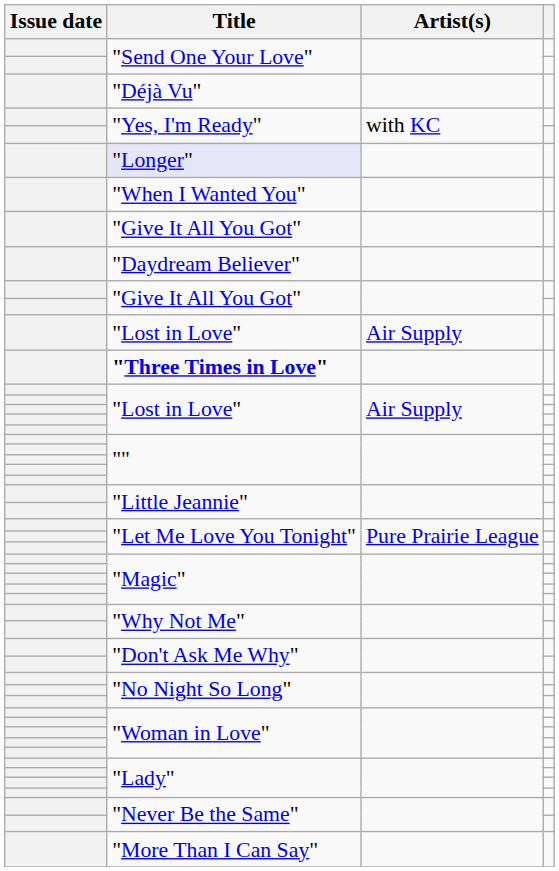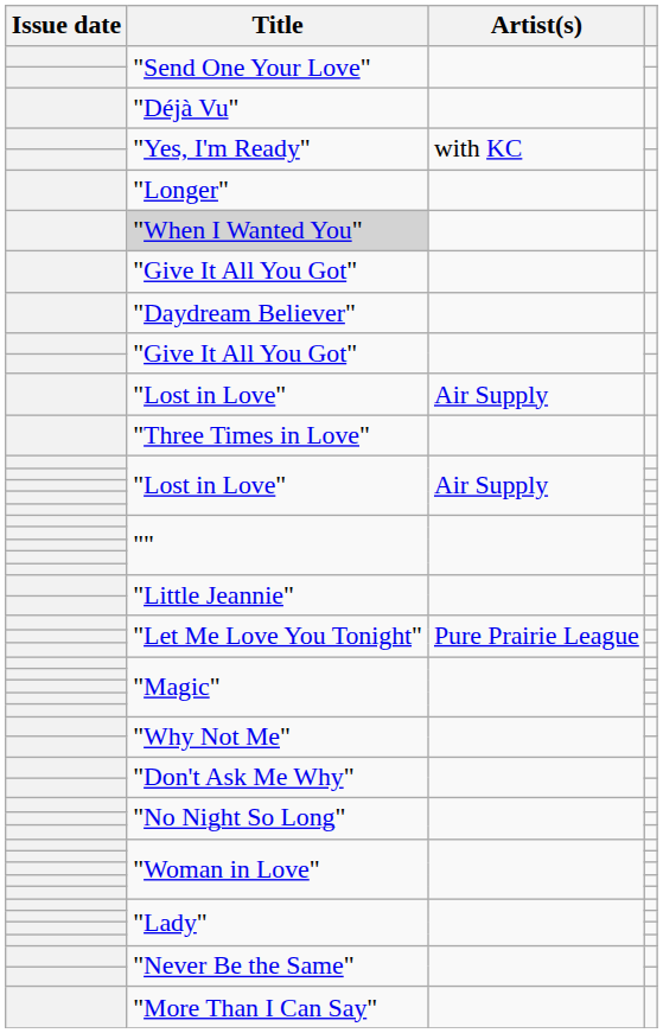"Longer" | Title: lavender background -> no background
"When I Wanted You" | Title: no background -> lightgrey background
"Three Times in Love" | Title: bold -> normal
